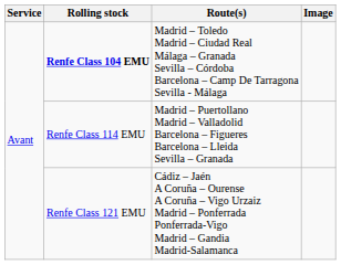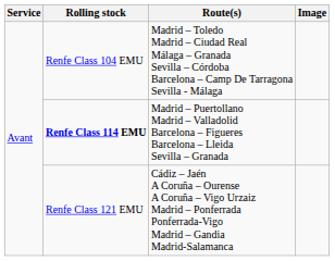Renfe Class 104 EMU | Rolling stock: bold -> normal
Renfe Class 114 EMU | Rolling stock: normal -> bold
